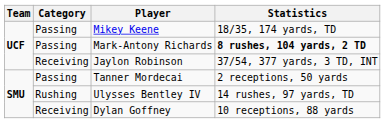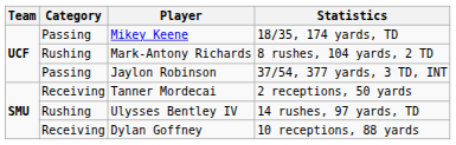Mark-Antony Richards | Category: Passing -> Rushing
Mark-Antony Richards | Statistics: bold -> normal
Jaylon Robinson | Category: Receiving -> Passing
Tanner Mordecai | Category: Passing -> Receiving
